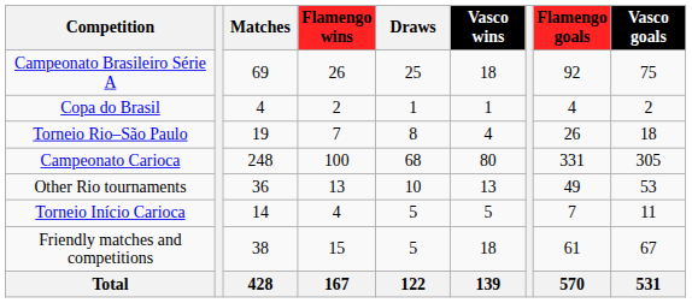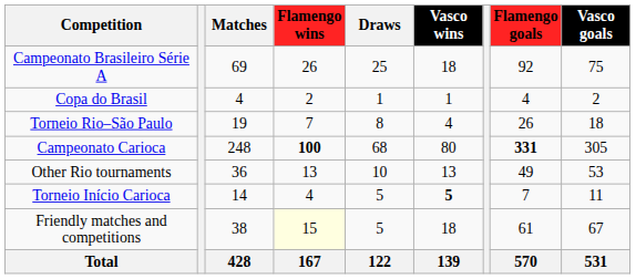Campeonato Carioca | Flamengo wins: normal -> bold
Campeonato Carioca | Flamengo goals: normal -> bold
Torneio Início Carioca | Vasco wins: normal -> bold
Friendly matches and competitions | Flamengo wins: no background -> lightyellow background
